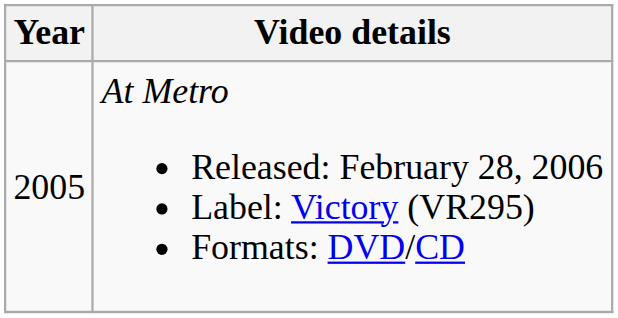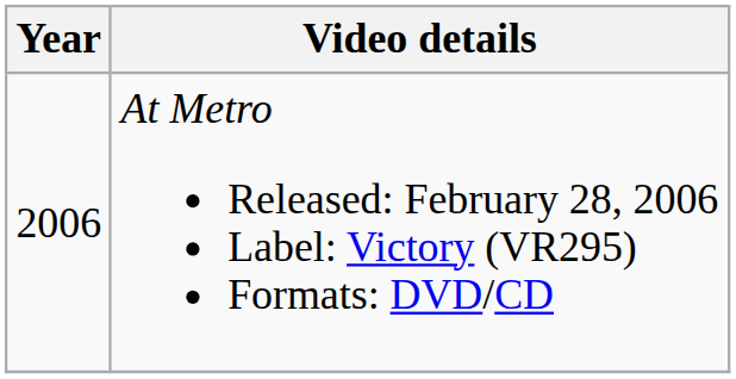row 2 | Year: 2005 -> 2006
